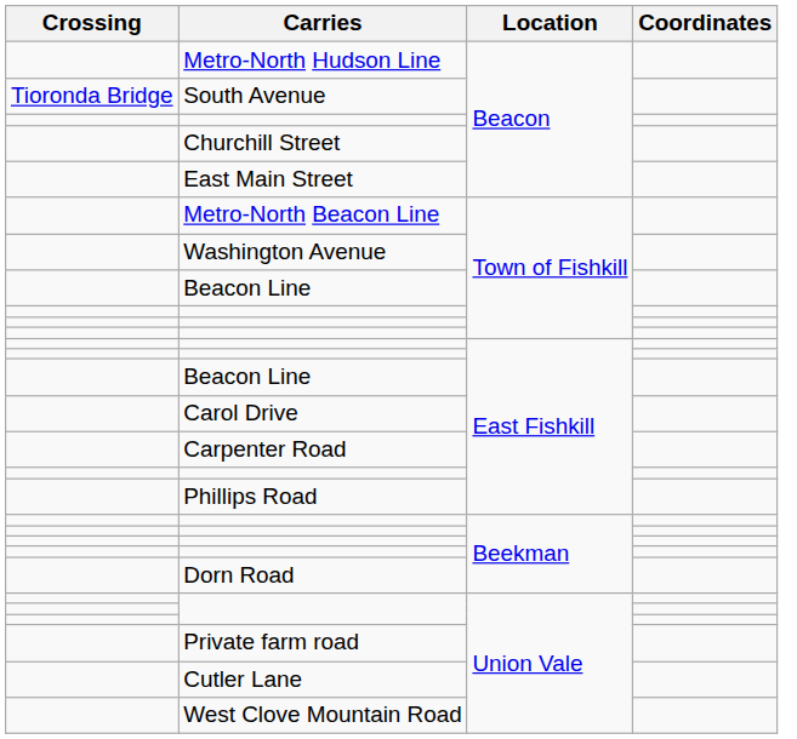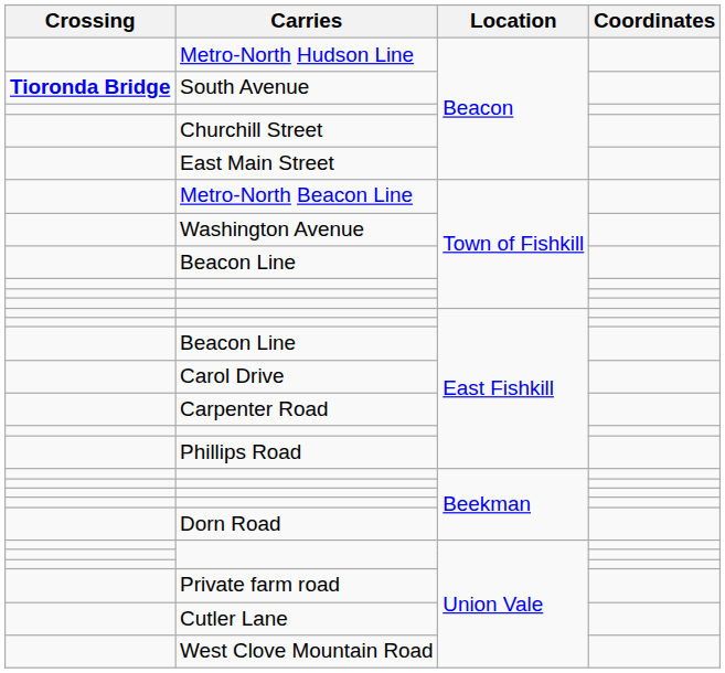South Avenue | Crossing: normal -> bold
